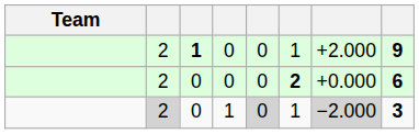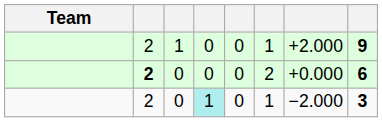row 2 | column 3: bold -> normal
row 3 | column 2: normal -> bold
row 3 | column 6: bold -> normal
row 4 | column 2: lightgrey background -> no background
row 4 | column 4: no background -> paleturquoise background
row 4 | column 5: lightgrey background -> no background
row 4 | column 7: lightgrey background -> no background
